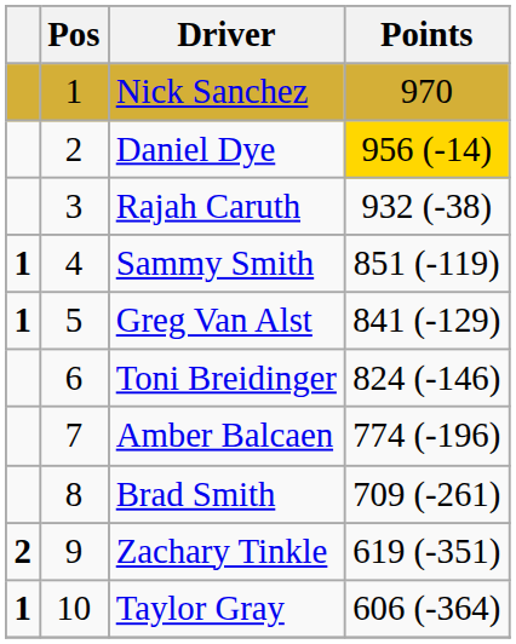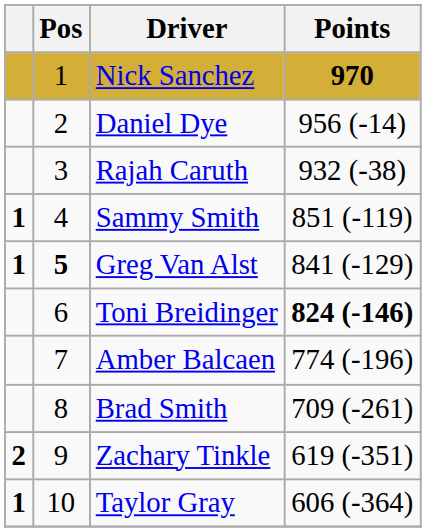Nick Sanchez | Points: normal -> bold
Daniel Dye | Points: gold background -> no background
Greg Van Alst | Pos: normal -> bold
Toni Breidinger | Points: normal -> bold
